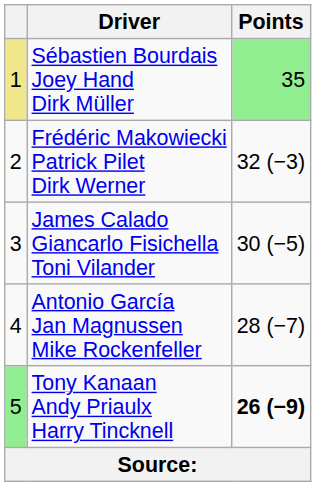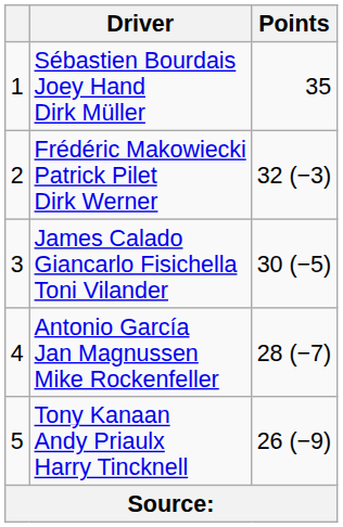Sébastien Bourdais Joey Hand Dirk Müller | column 1: khaki background -> no background
Sébastien Bourdais Joey Hand Dirk Müller | Points: lightgreen background -> no background
Tony Kanaan Andy Priaulx Harry Tincknell | column 1: lightgreen background -> no background
Tony Kanaan Andy Priaulx Harry Tincknell | Points: bold -> normal
